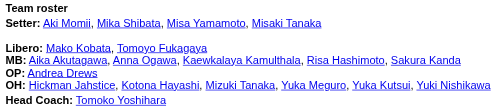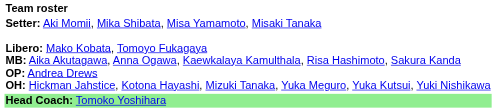row 3 | column 1: no background -> lightgreen background
